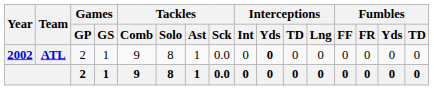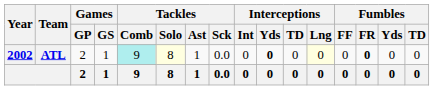ATL | Tackles / Comb: no background -> paleturquoise background
ATL | Tackles / Solo: no background -> lightyellow background
ATL | Interceptions / Lng: no background -> lightyellow background
ATL | Fumbles / FR: normal -> bold
